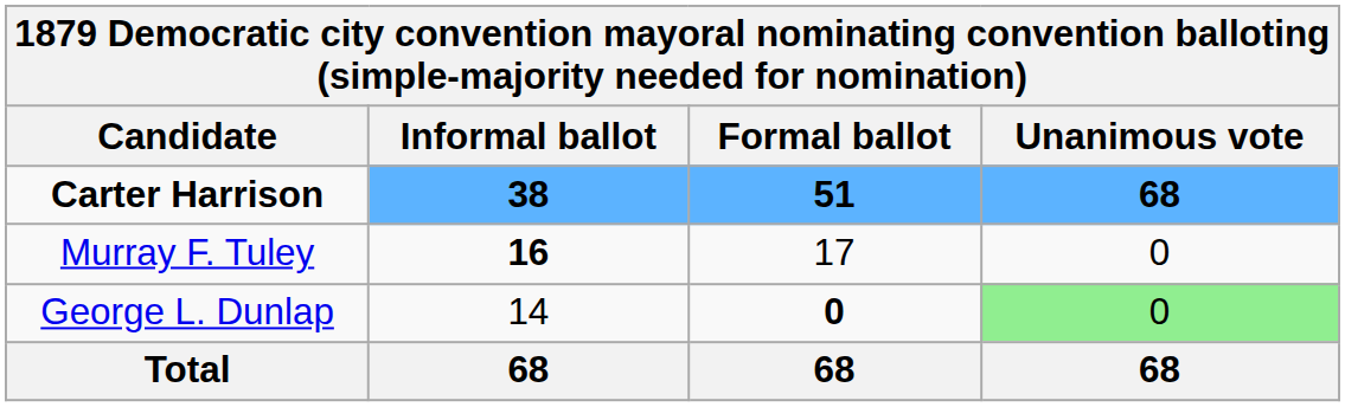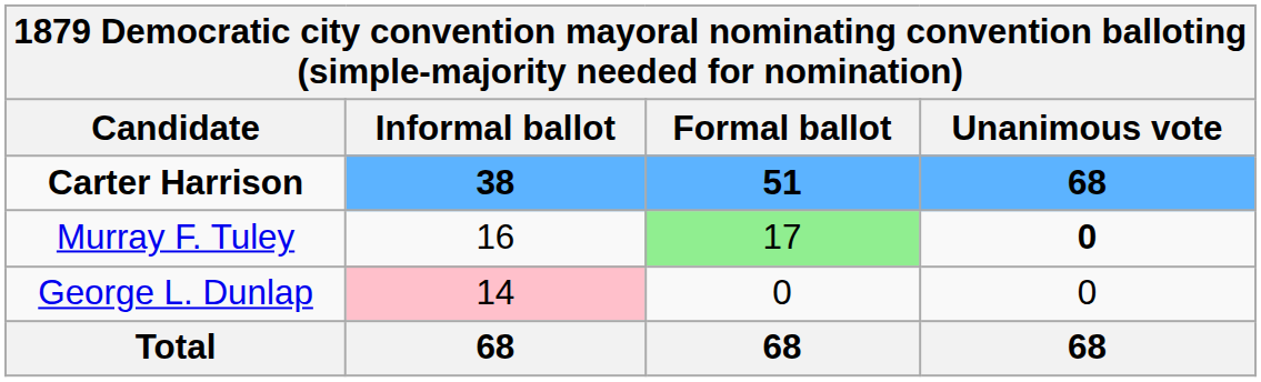Murray F. Tuley | Informal ballot: bold -> normal
Murray F. Tuley | Formal ballot: no background -> lightgreen background
Murray F. Tuley | Unanimous vote: normal -> bold
George L. Dunlap | Informal ballot: no background -> pink background
George L. Dunlap | Formal ballot: bold -> normal
George L. Dunlap | Unanimous vote: lightgreen background -> no background
